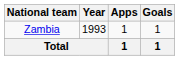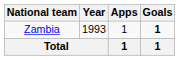Zambia | Goals: normal -> bold
